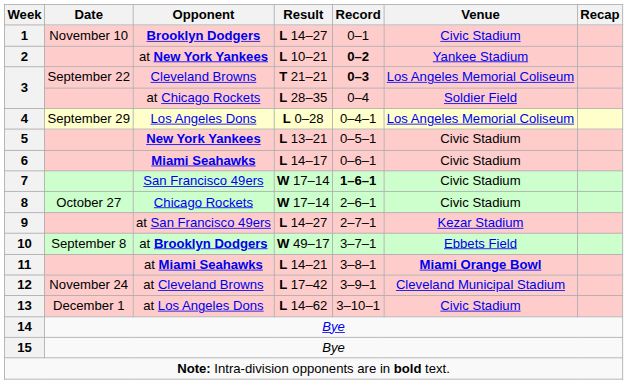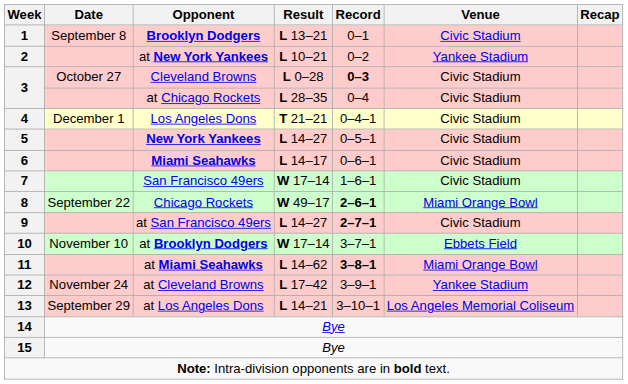1 | Date: November 10 -> September 8
1 | Result: L 14–27 -> L 13–21
2 | Record: bold -> normal
3 / Cleveland Browns | Date: September 22 -> October 27
3 / Cleveland Browns | Result: T 21–21 -> L 0–28
3 / Cleveland Browns | Venue: Los Angeles Memorial Coliseum -> Civic Stadium
3 / at Chicago Rockets | Venue: Soldier Field -> Civic Stadium
4 | Date: September 29 -> December 1
4 | Result: L 0–28 -> T 21–21
4 | Venue: Los Angeles Memorial Coliseum -> Civic Stadium
5 | Result: L 13–21 -> L 14–27
7 | Record: bold -> normal
8 | Date: October 27 -> September 22
8 | Result: W 17–14 -> W 49–17
8 | Record: normal -> bold
8 | Venue: Civic Stadium -> Miami Orange Bowl
9 | Record: normal -> bold
9 | Venue: Kezar Stadium -> Civic Stadium
10 | Date: September 8 -> November 10
10 | Result: W 49–17 -> W 17–14
11 | Result: L 14–21 -> L 14–62
11 | Record: normal -> bold
11 | Venue: bold -> normal
12 | Venue: Cleveland Municipal Stadium -> Yankee Stadium
13 | Date: December 1 -> September 29
13 | Result: L 14–62 -> L 14–21
13 | Venue: Civic Stadium -> Los Angeles Memorial Coliseum
